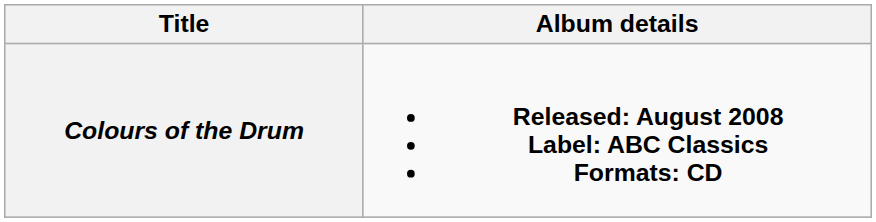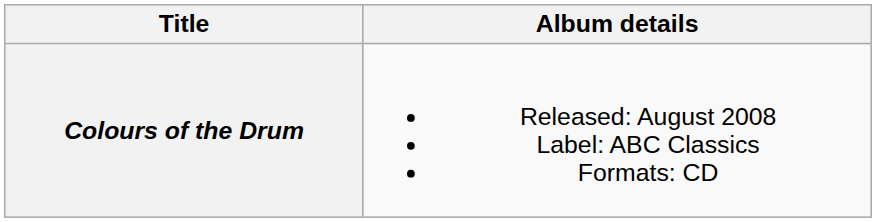Colours of the Drum | Album details: bold -> normal
